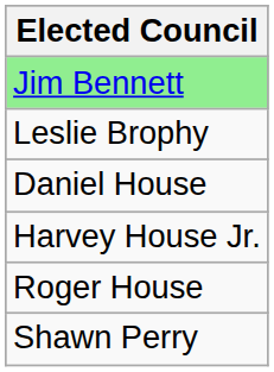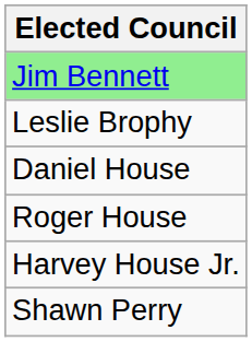row 5 | column 1: Harvey House Jr. -> Roger House
row 6 | column 1: Roger House -> Harvey House Jr.
